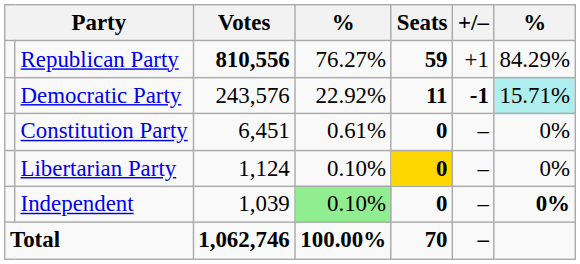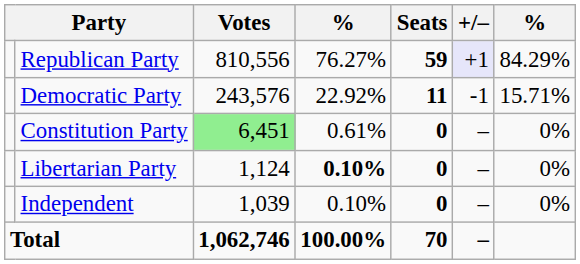Republican Party | Votes: bold -> normal
Republican Party | +/–: no background -> lavender background
Democratic Party | +/–: bold -> normal
Democratic Party | column 7: paleturquoise background -> no background
Constitution Party | Votes: no background -> lightgreen background
Libertarian Party | column 4: normal -> bold
Libertarian Party | Seats: gold background -> no background
Independent | column 4: lightgreen background -> no background
Independent | column 7: bold -> normal
